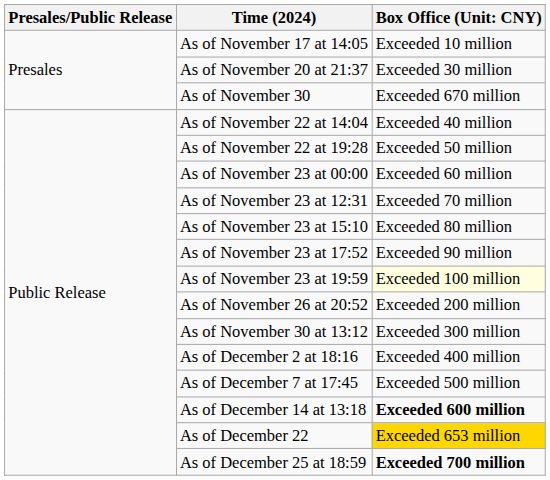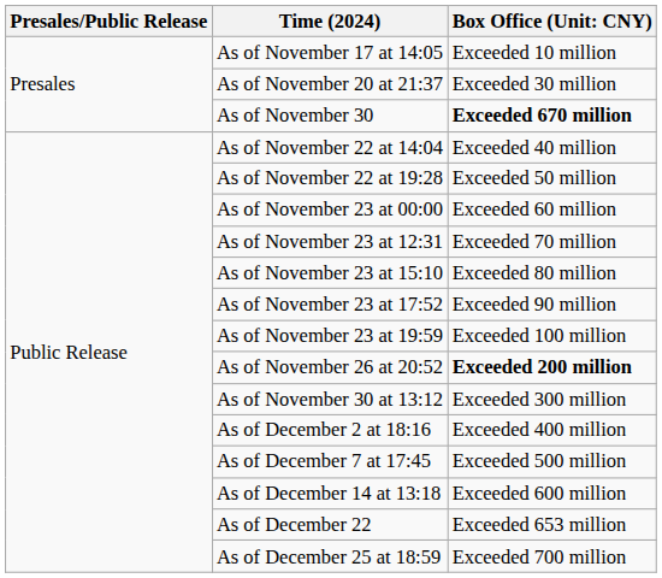As of November 30 | column 3: normal -> bold
As of November 23 at 19:59 | column 3: lightyellow background -> no background
As of November 26 at 20:52 | column 3: normal -> bold
As of December 14 at 13:18 | column 3: bold -> normal
As of December 22 | column 3: gold background -> no background
As of December 25 at 18:59 | column 3: bold -> normal
